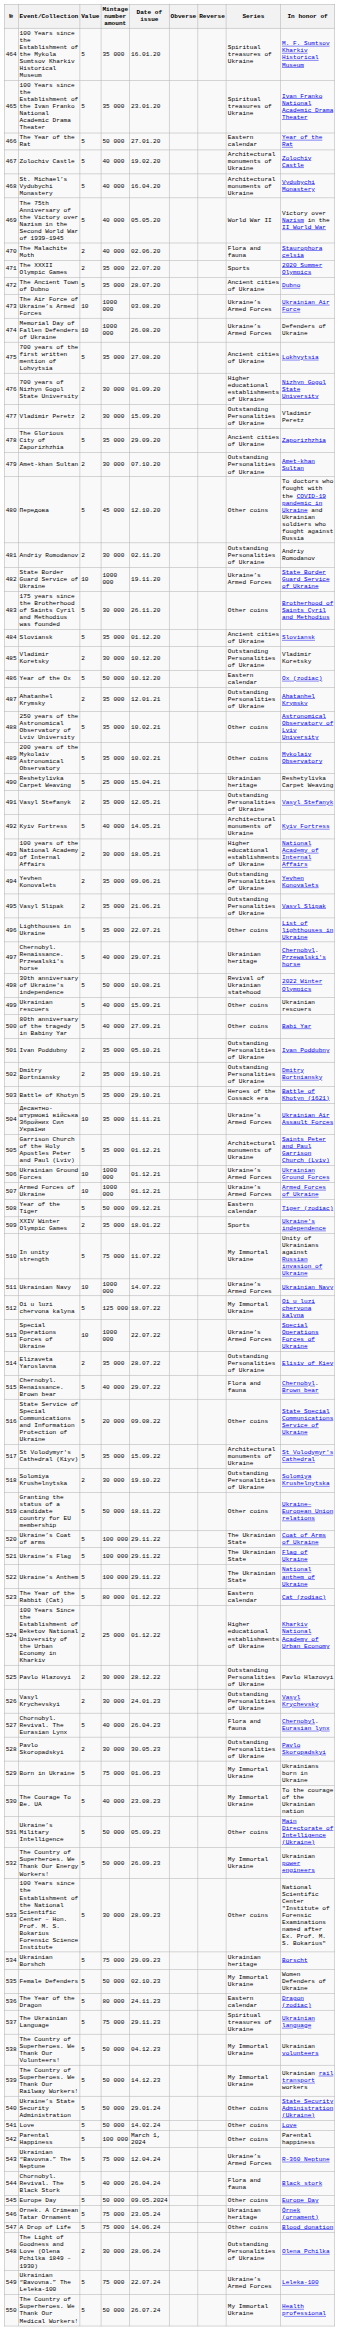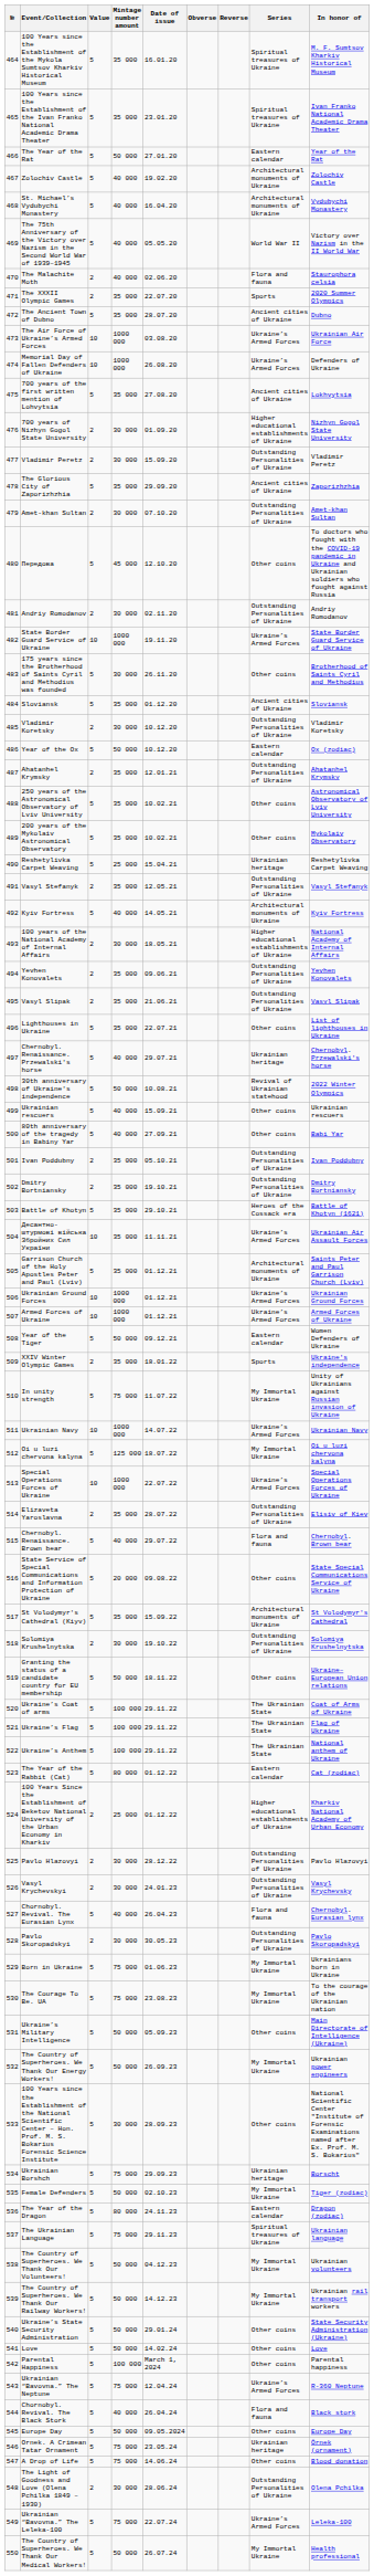Year of the Tiger | In honor of: Tiger (zodiac) -> Women Defenders of Ukraine
The Courage To Be. UA | Mintage number amount: 40 000 -> 75 000
Female Defenders | In honor of: Women Defenders of Ukraine -> Tiger (zodiac)
